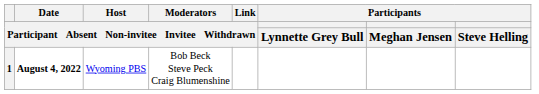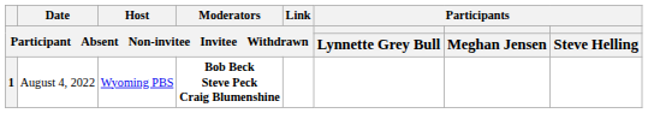1 | Date / Participant Absent Non-invitee Invitee Withdrawn: bold -> normal
1 | column 4: normal -> bold
